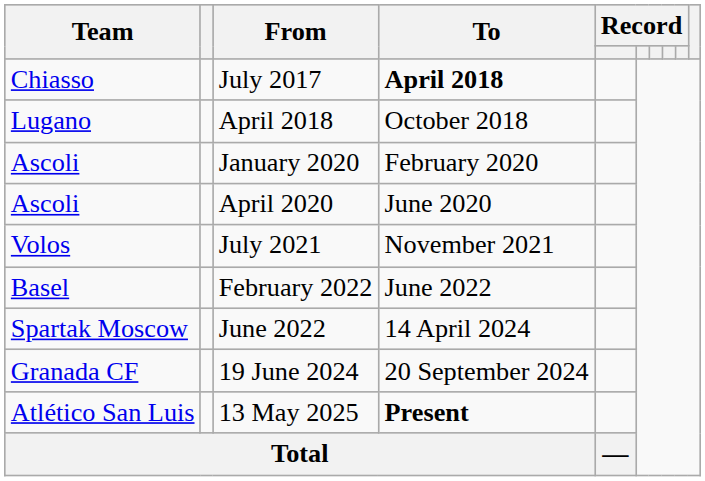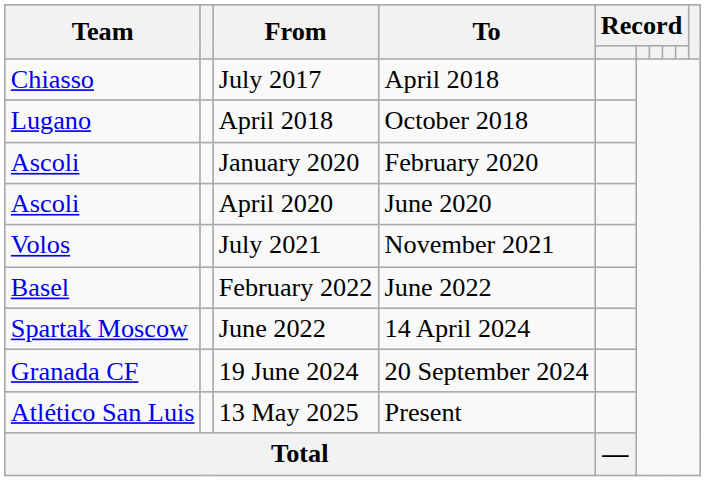July 2017 | To: bold -> normal
13 May 2025 | To: bold -> normal
